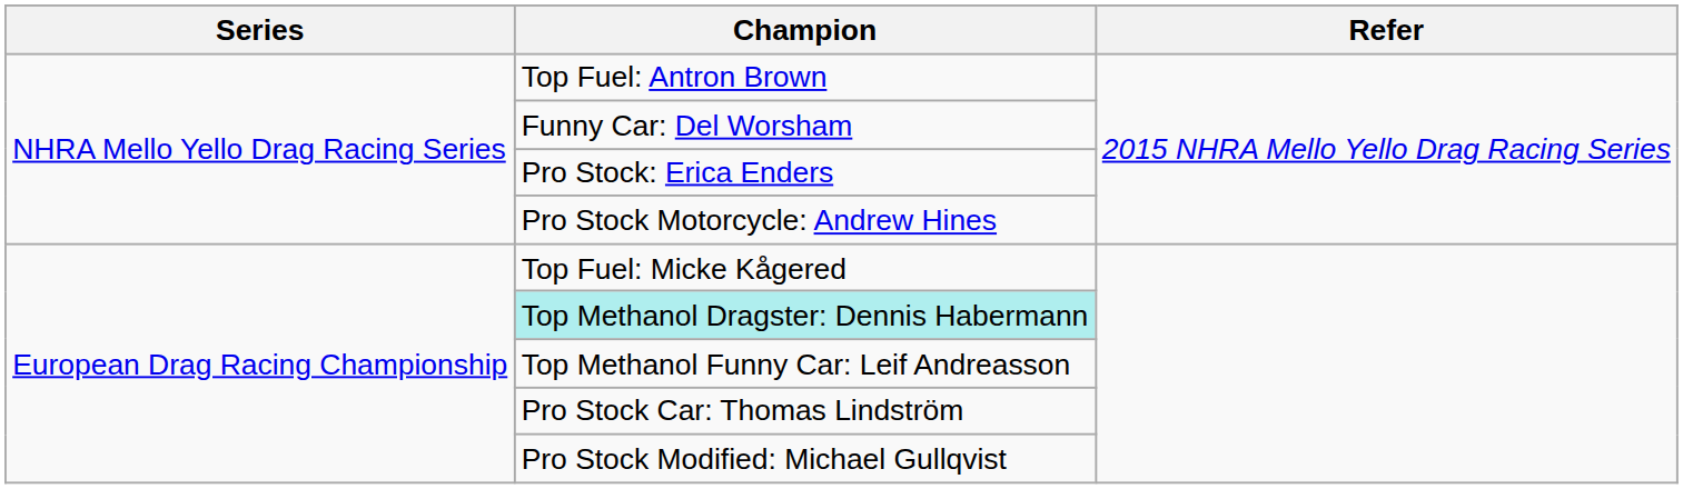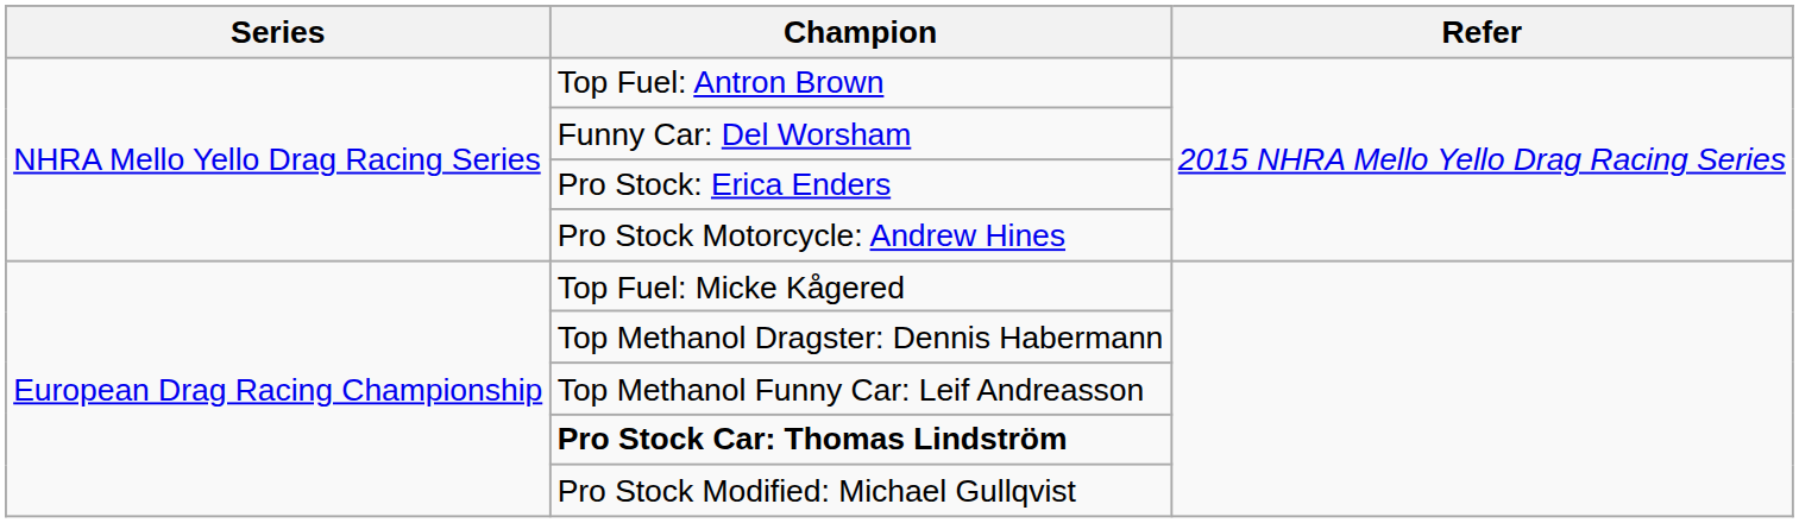Top Methanol Dragster: Dennis Habermann | Champion: paleturquoise background -> no background
Pro Stock Car: Thomas Lindström | Champion: normal -> bold
